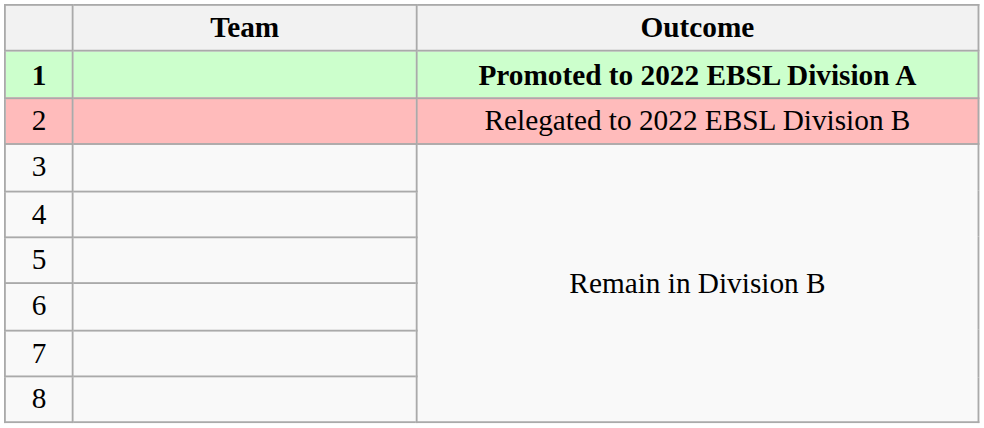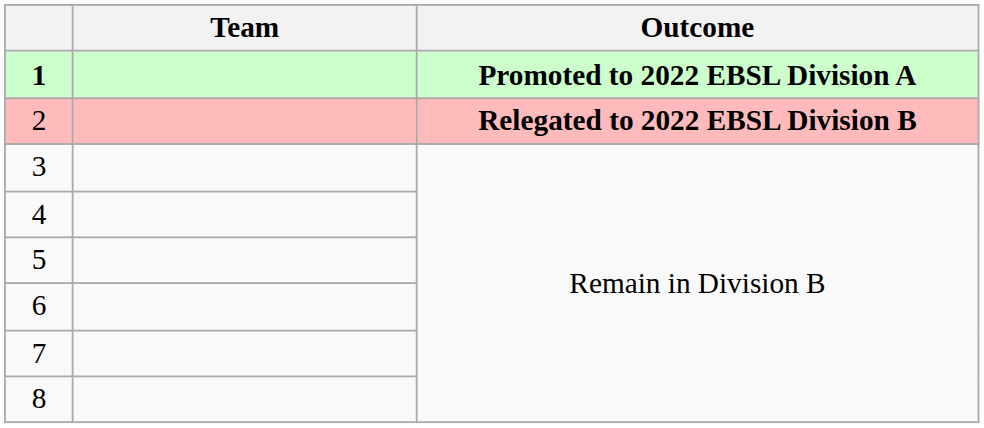2 | Outcome: normal -> bold
